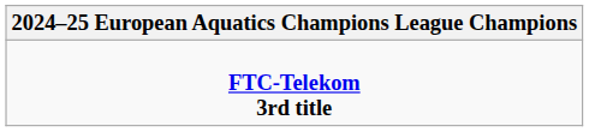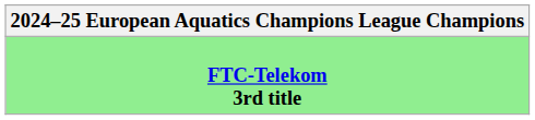row 2 | column 1: no background -> lightgreen background
